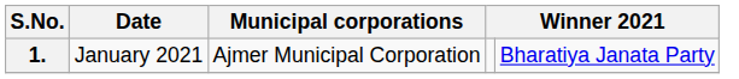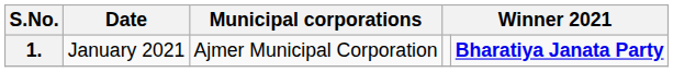1. | column 5: normal -> bold
